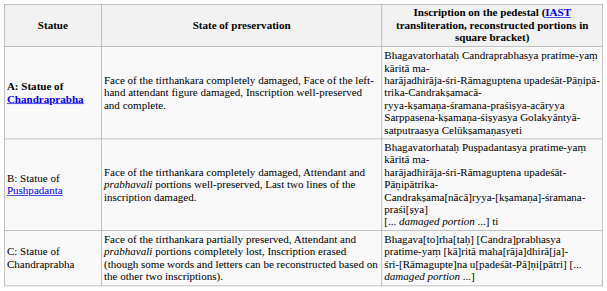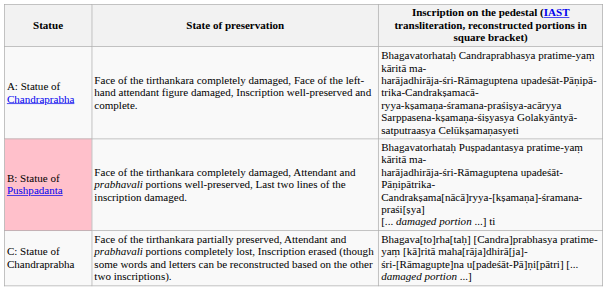A: Statue of Chandraprabha | Statue: bold -> normal
B: Statue of Pushpadanta | Statue: no background -> pink background
